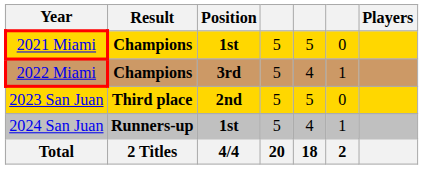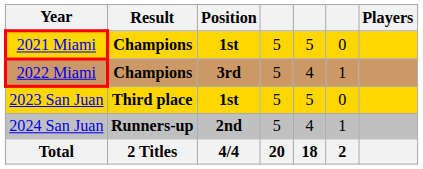2023 San Juan | Position: 2nd -> 1st
2024 San Juan | Position: 1st -> 2nd
